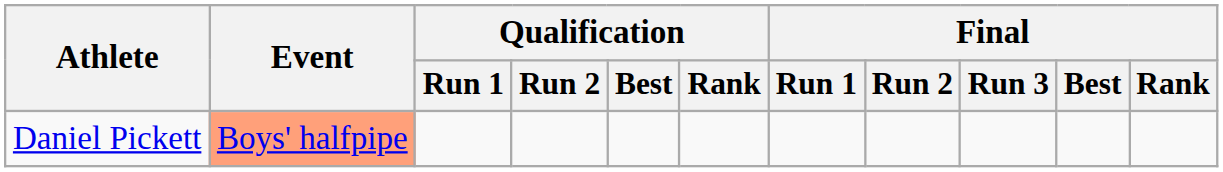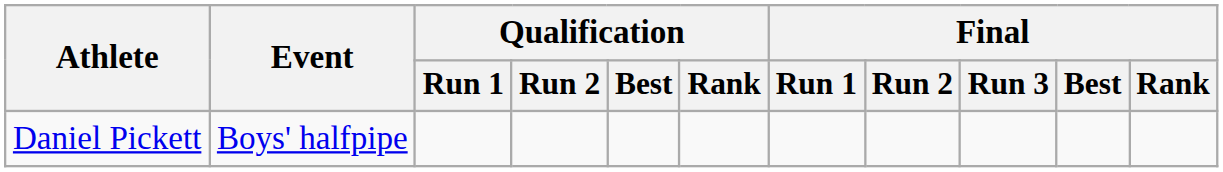Daniel Pickett | Event: lightsalmon background -> no background
